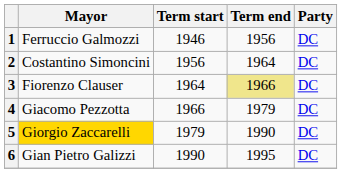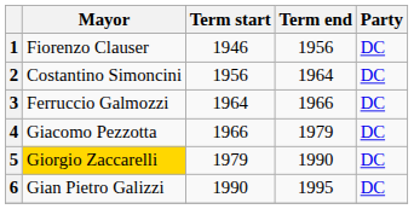1 | Mayor: Ferruccio Galmozzi -> Fiorenzo Clauser
3 | Mayor: Fiorenzo Clauser -> Ferruccio Galmozzi
3 | Term end: khaki background -> no background
